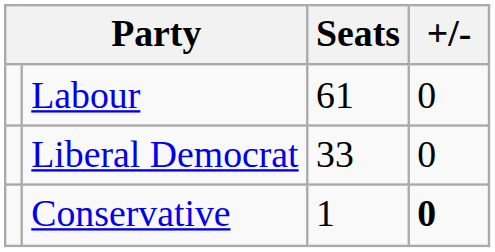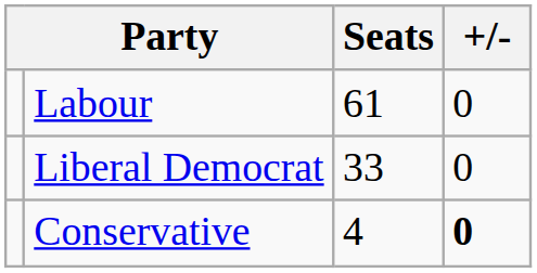Conservative | Seats: 1 -> 4
